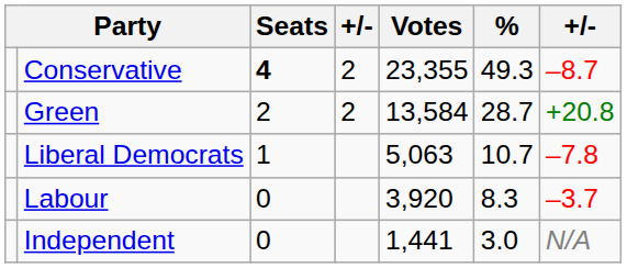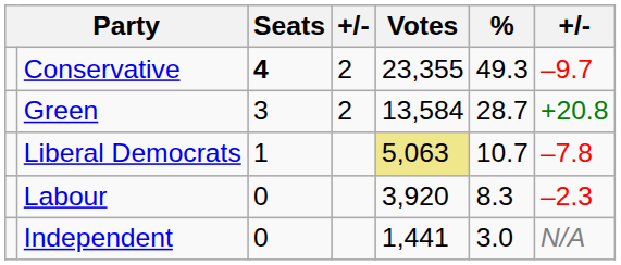Conservative | column 7: –8.7 -> –9.7
Green | Seats: 2 -> 3
Liberal Democrats | Votes: no background -> khaki background
Labour | column 7: –3.7 -> –2.3
